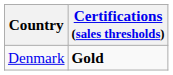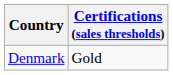Denmark | Certifications (sales thresholds): bold -> normal
